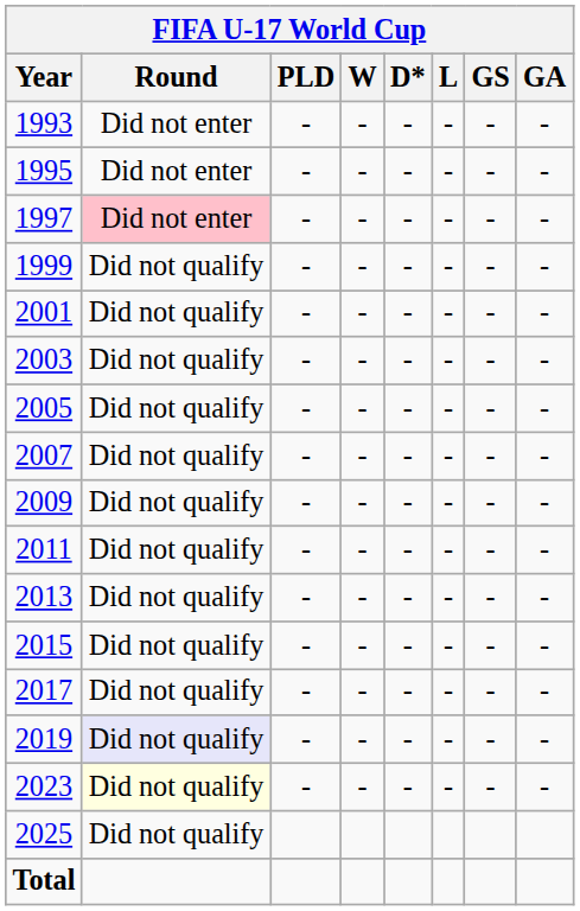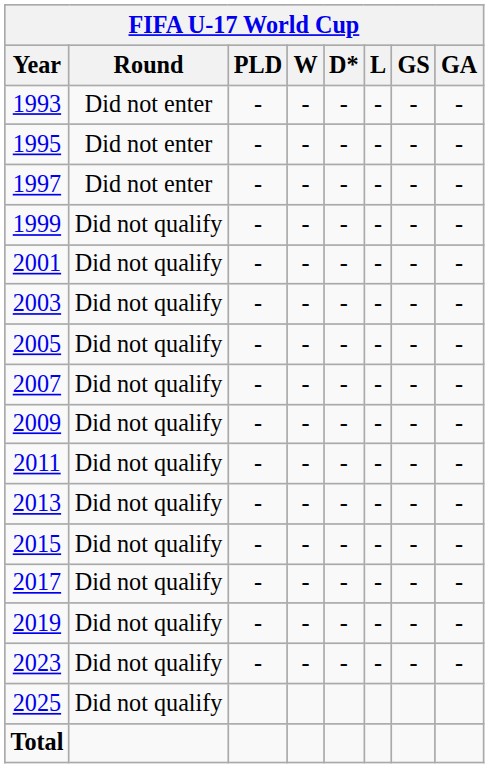1997 | Round: pink background -> no background
2019 | Round: lavender background -> no background
2023 | Round: lightyellow background -> no background
